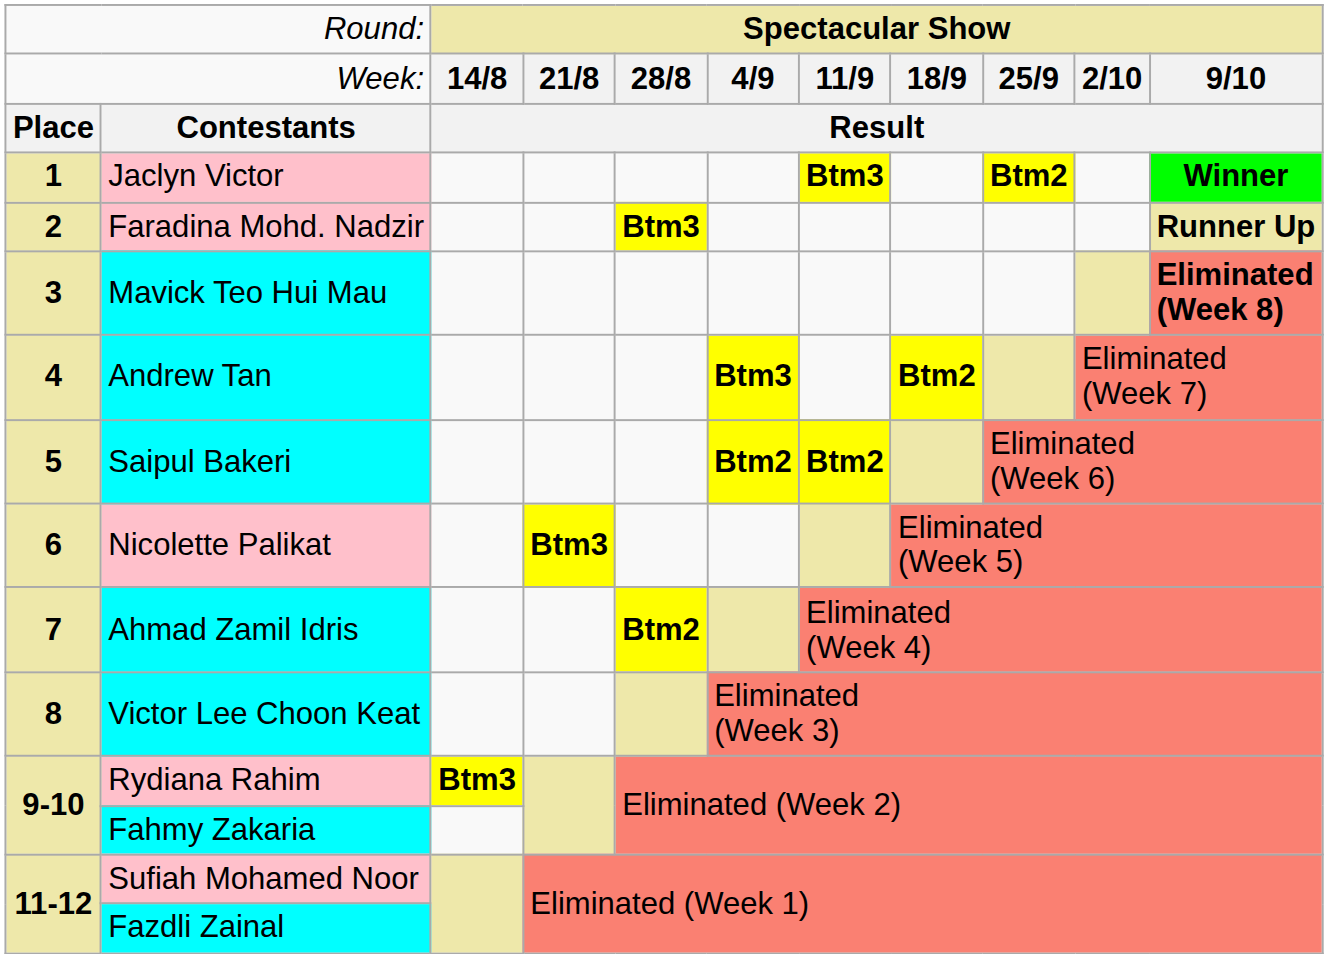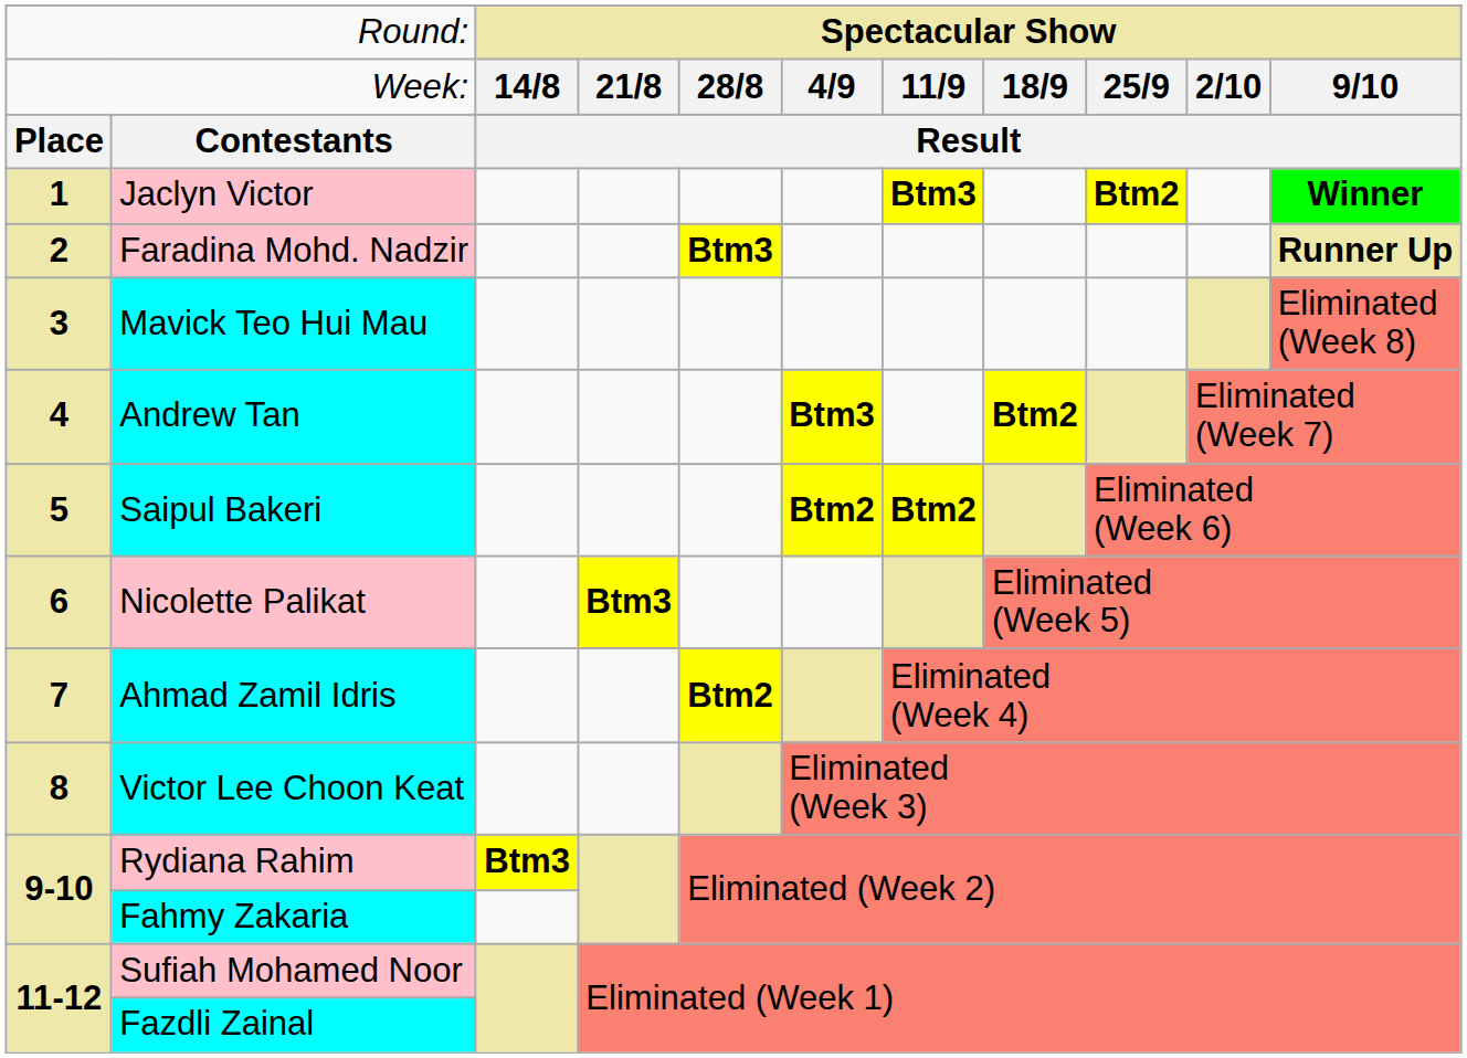Mavick Teo Hui Mau | column 11: bold -> normal
